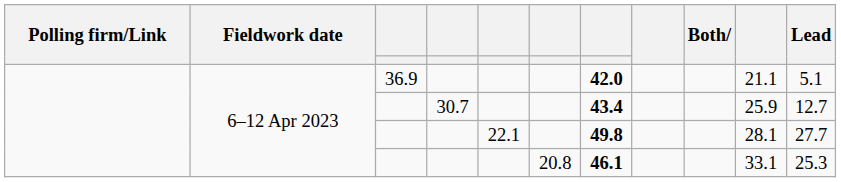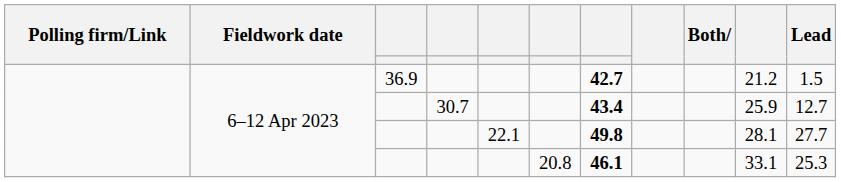36.9 | column 7: 42.0 -> 42.7
36.9 | column 10: 21.1 -> 21.2
36.9 | Lead: 5.1 -> 1.5
